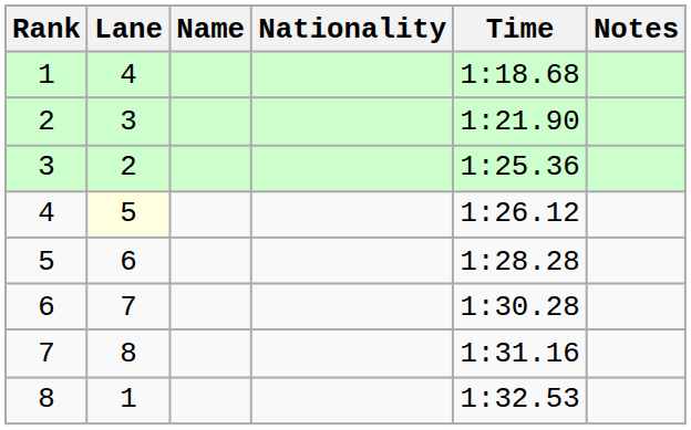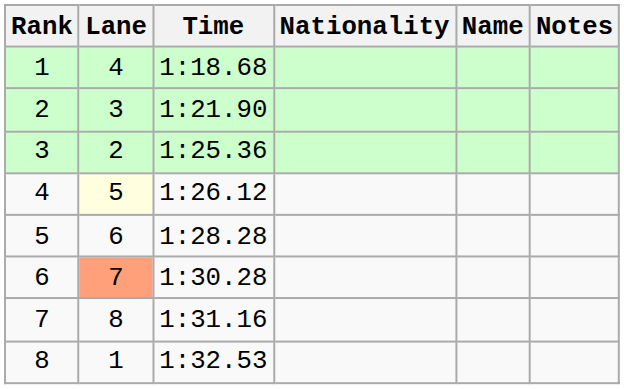columns swapped: Name <-> Time
row 7 | Lane: no background -> lightsalmon background
